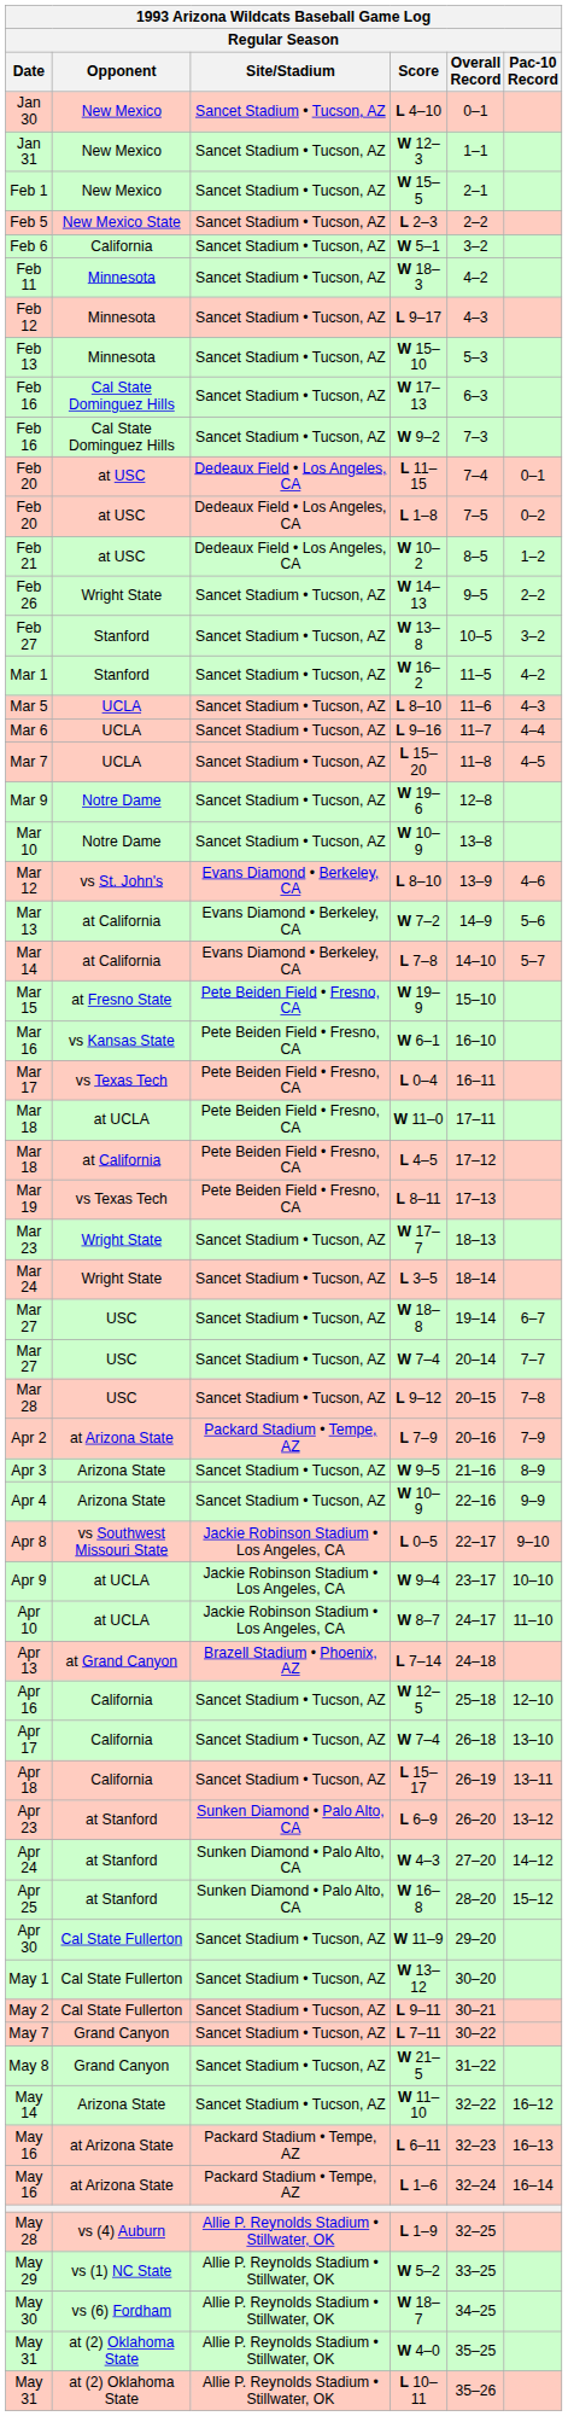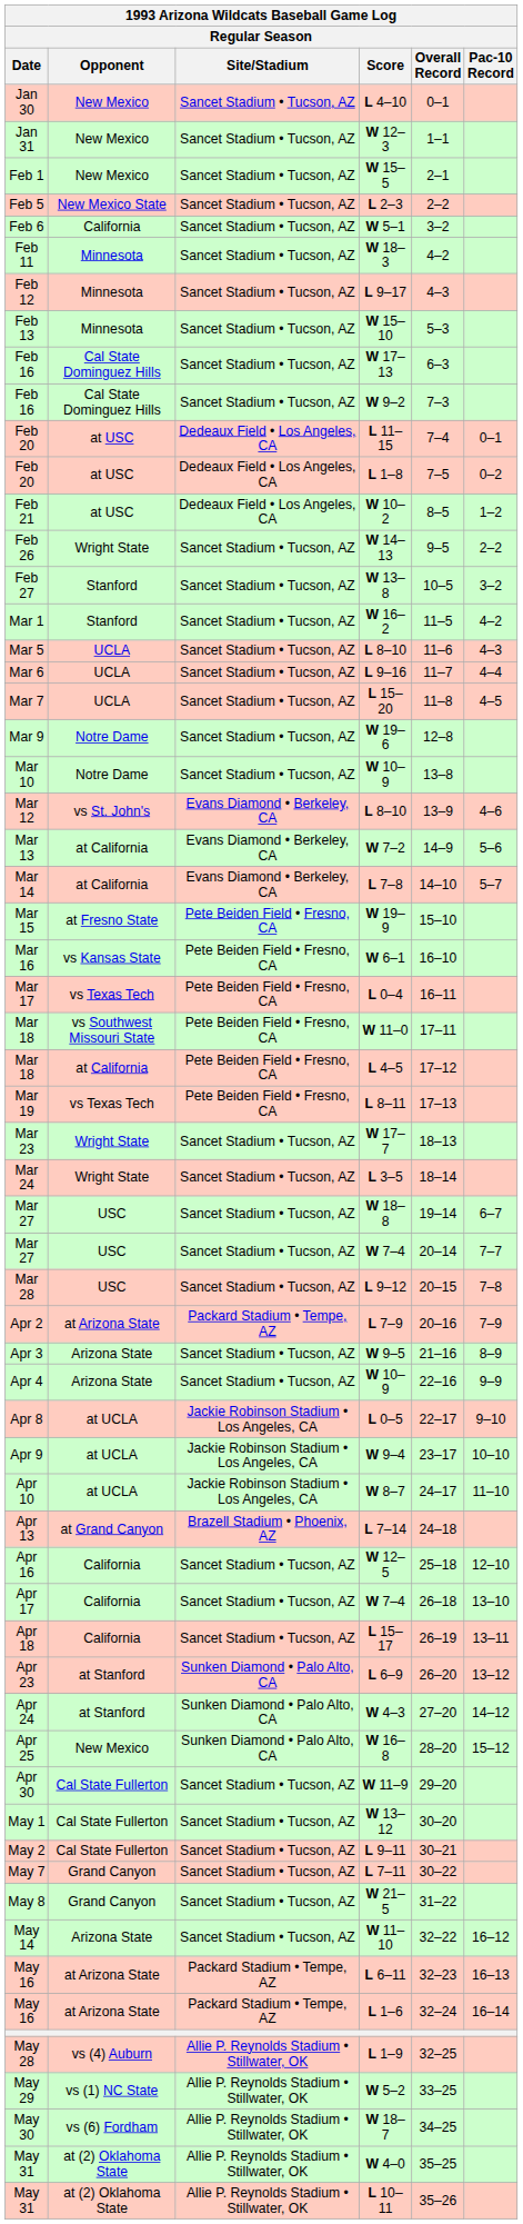Mar 18 / W 11–0 | column 2: at UCLA -> vs Southwest Missouri State
Apr 8 | column 2: vs Southwest Missouri State -> at UCLA
Apr 25 | column 2: at Stanford -> New Mexico
